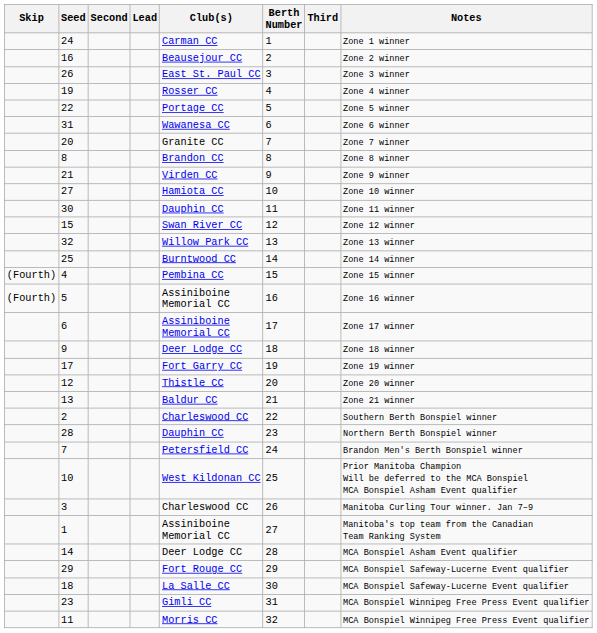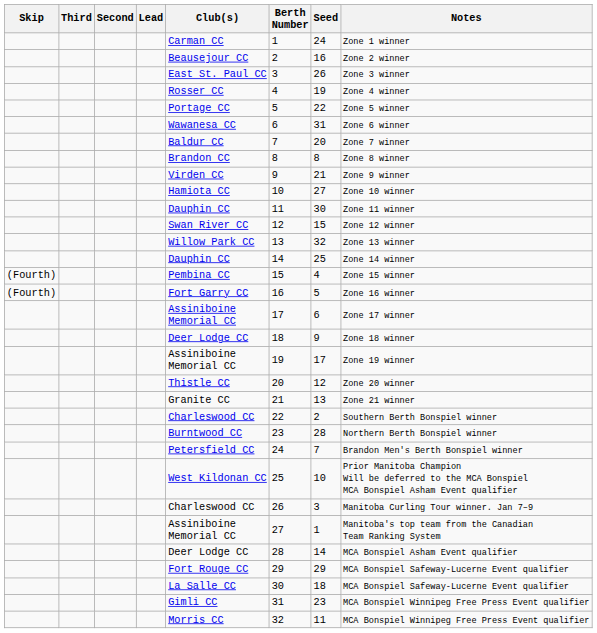columns swapped: Third <-> Seed
row 8 | Club(s): Granite CC -> Baldur CC
row 15 | Club(s): Burntwood CC -> Dauphin CC
row 17 | Club(s): Assiniboine Memorial CC -> Fort Garry CC
row 20 | Club(s): Fort Garry CC -> Assiniboine Memorial CC
row 22 | Club(s): Baldur CC -> Granite CC
row 24 | Club(s): Dauphin CC -> Burntwood CC
